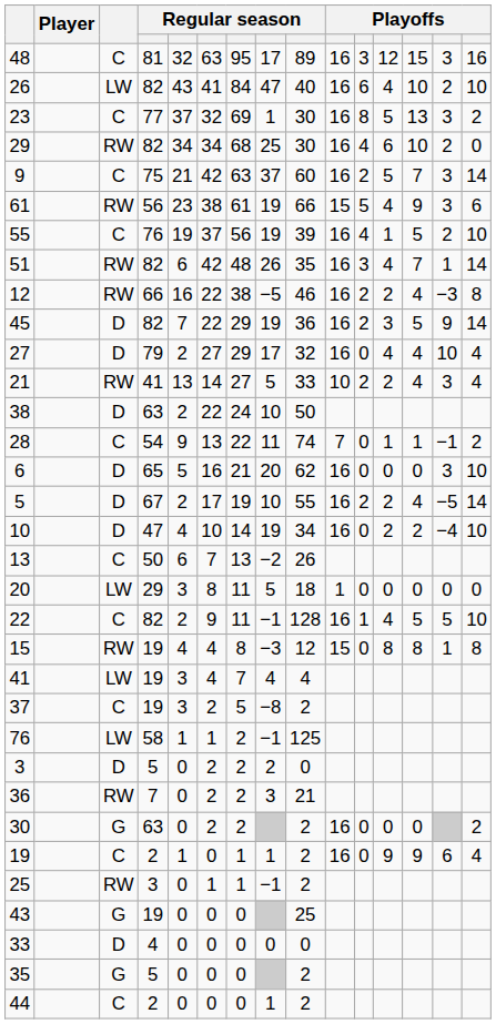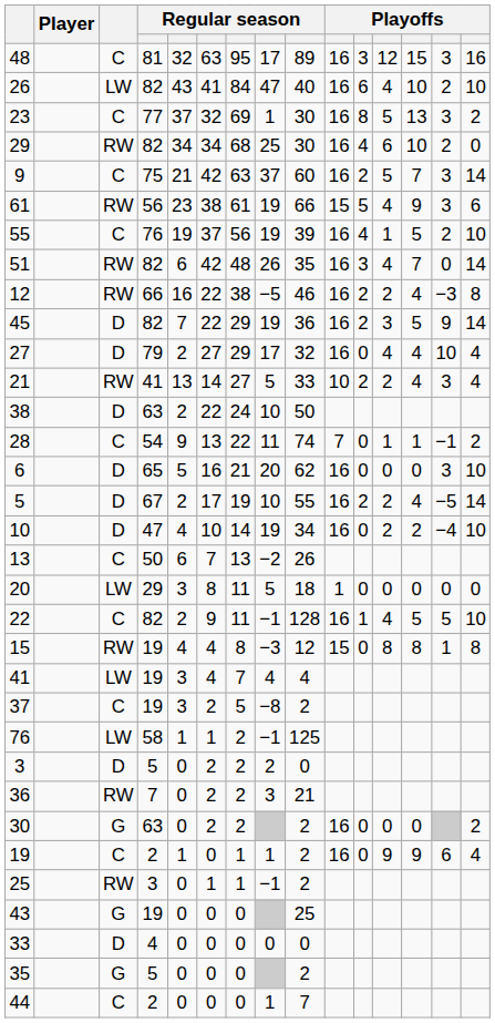51 | column 14: 1 -> 0
44 | column 9: 2 -> 7
